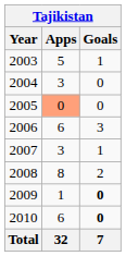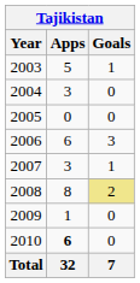2005 | Apps: lightsalmon background -> no background
2008 | Goals: no background -> khaki background
2009 | Goals: bold -> normal
2010 | Apps: normal -> bold
2010 | Goals: bold -> normal
